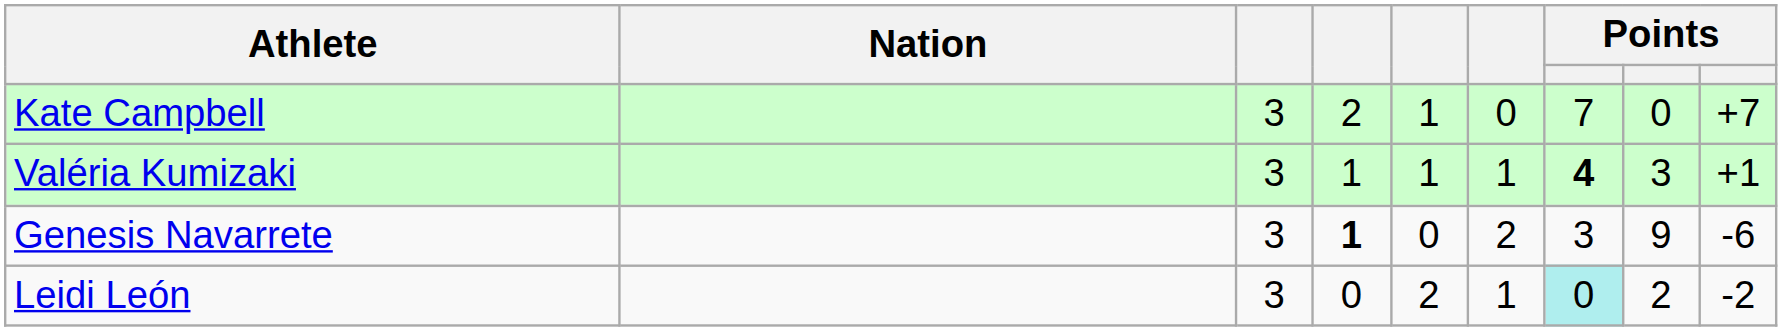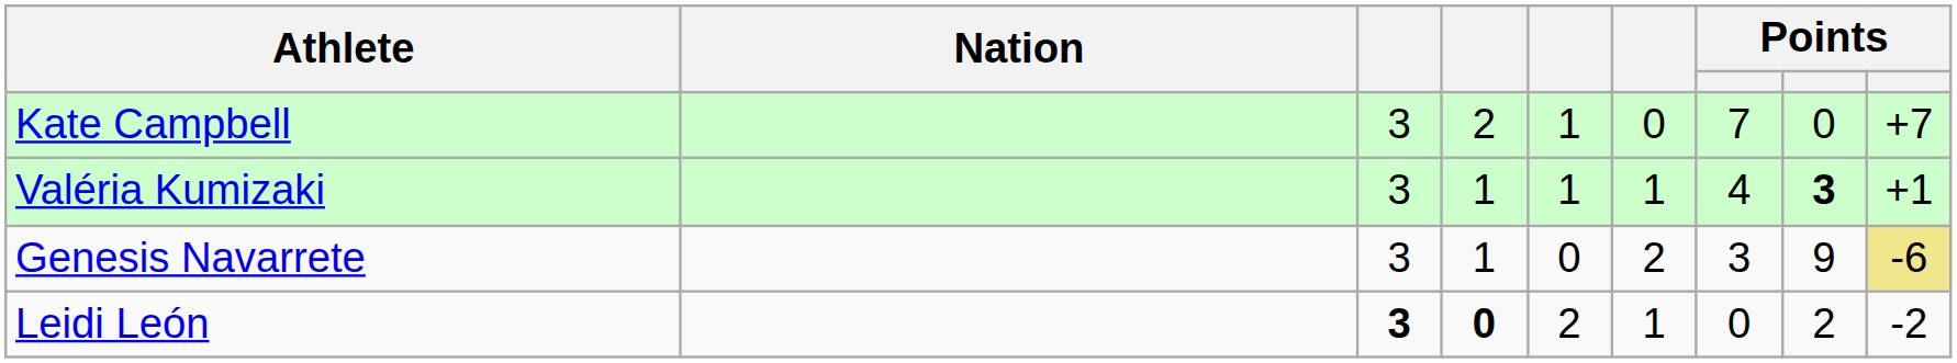Valéria Kumizaki | column 7: bold -> normal
Valéria Kumizaki | column 8: normal -> bold
Genesis Navarrete | column 4: bold -> normal
Genesis Navarrete | column 9: no background -> khaki background
Leidi León | column 3: normal -> bold
Leidi León | column 4: normal -> bold
Leidi León | column 7: paleturquoise background -> no background
